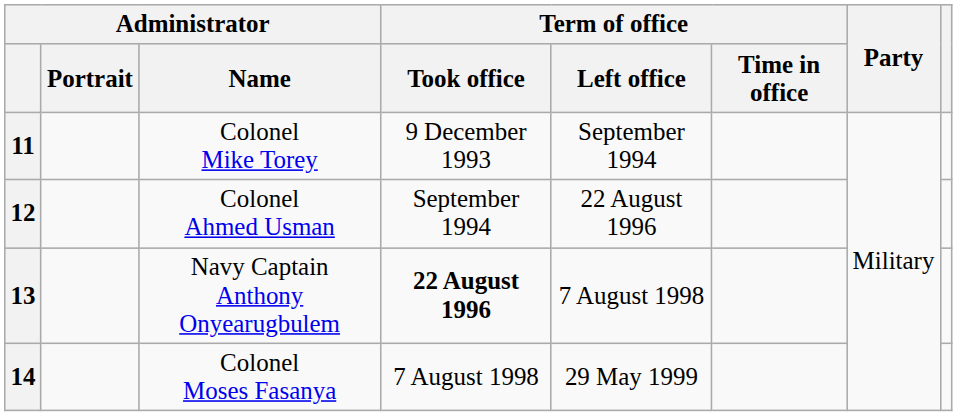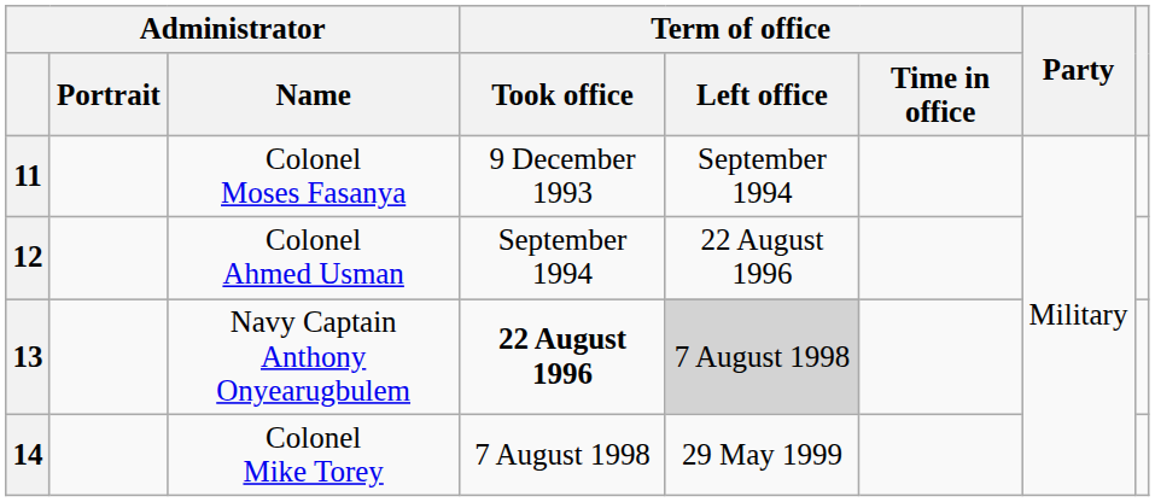11 | Administrator / Name: Colonel Mike Torey -> Colonel Moses Fasanya
13 | Term of office / Left office: no background -> lightgrey background
14 | Administrator / Name: Colonel Moses Fasanya -> Colonel Mike Torey
